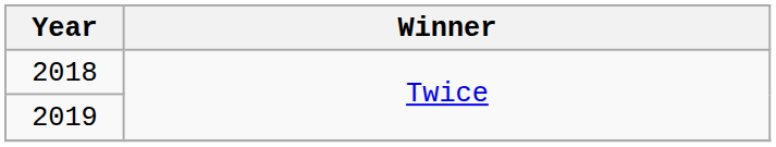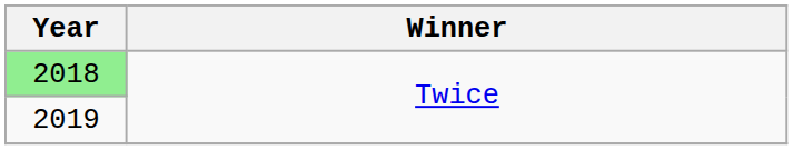2018 | Year: no background -> lightgreen background
